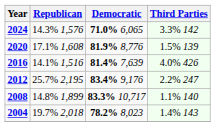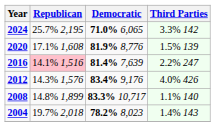2024 | Republican: 14.3% 1,576 -> 25.7% 2,195
2016 | Republican: no background -> pink background
2016 | Third Parties: 4.0% 426 -> 2.2% 247
2012 | Republican: 25.7% 2,195 -> 14.3% 1,576
2012 | Third Parties: 2.2% 247 -> 4.0% 426
